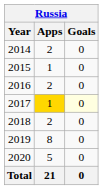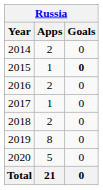2015 | Goals: normal -> bold
2017 | Apps: gold background -> no background
2017 | Goals: lightyellow background -> no background
